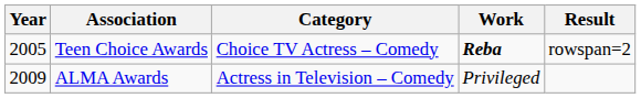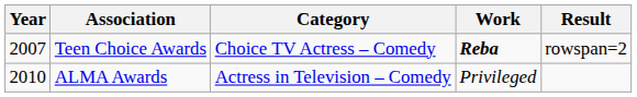Teen Choice Awards | Year: 2005 -> 2007
ALMA Awards | Year: 2009 -> 2010
